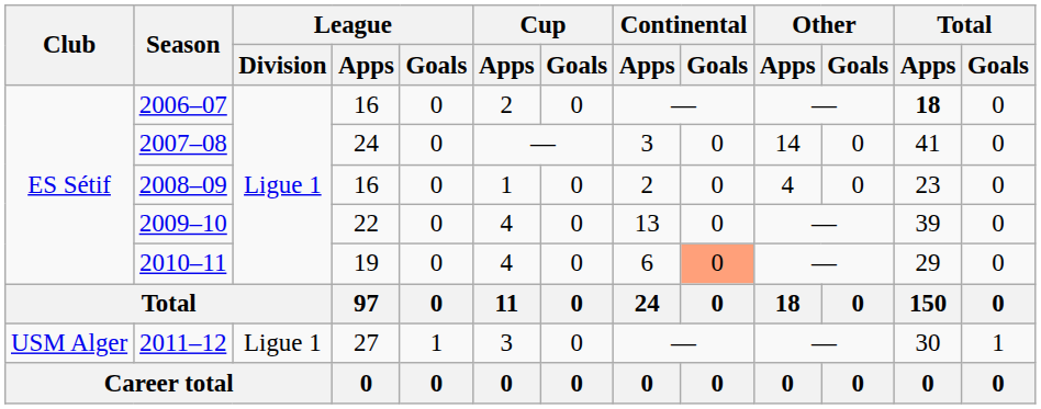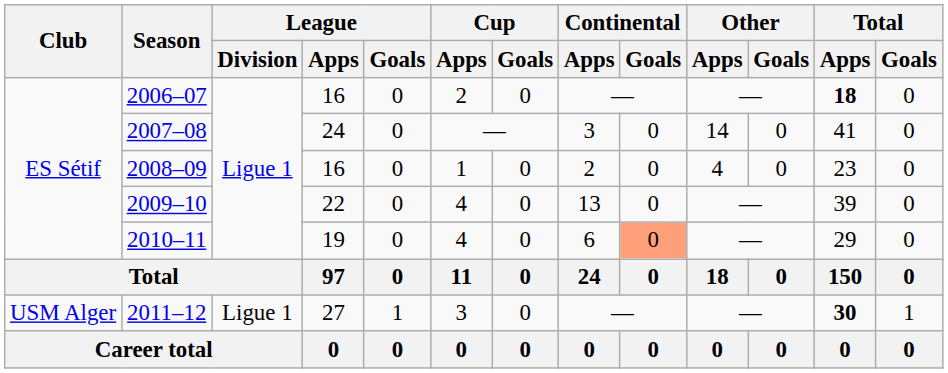2011–12 | Total / Apps: normal -> bold
